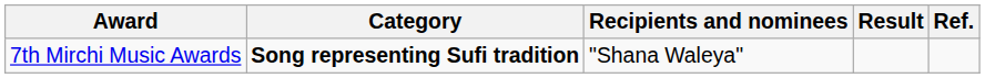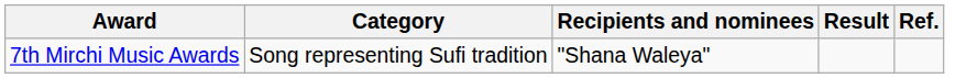7th Mirchi Music Awards | Category: bold -> normal
